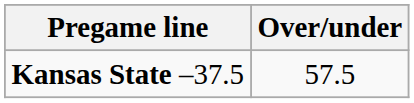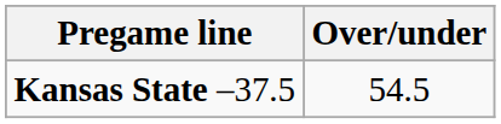Kansas State –37.5 | Over/under: 57.5 -> 54.5
